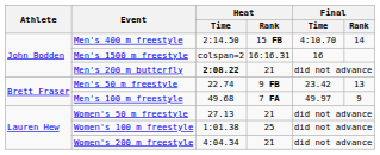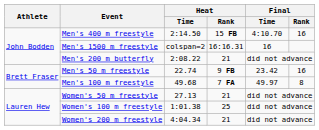Men's 400 m freestyle | Final / Rank: 14 -> 16
Men's 200 m butterfly | Heat / Time: bold -> normal
Men's 50 m freestyle | Final / Rank: 13 -> 16
Men's 100 m freestyle | Final / Rank: 9 -> 8
